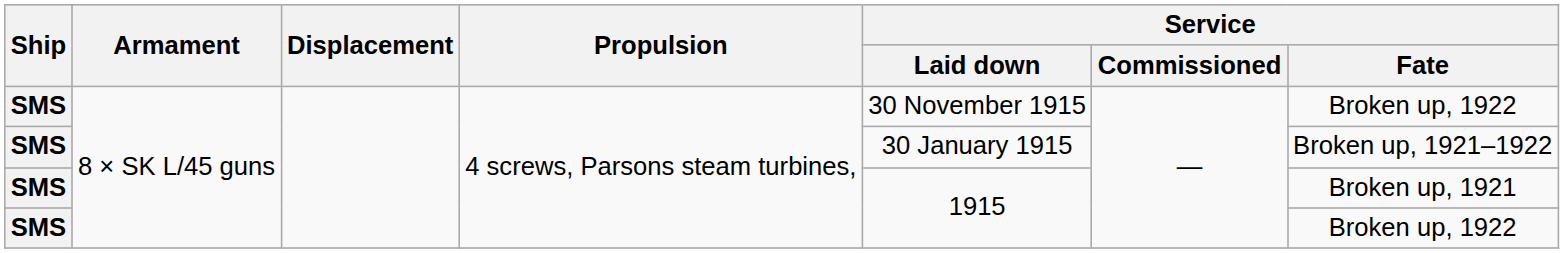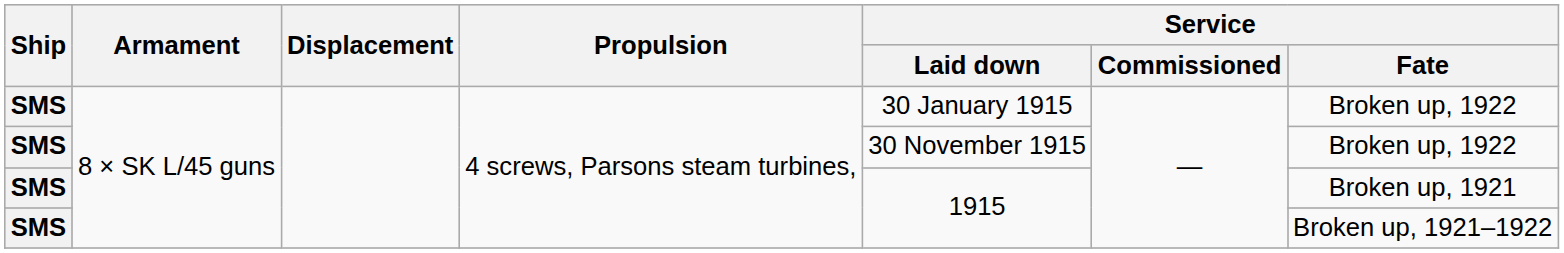row 3 | Service / Laid down: 30 November 1915 -> 30 January 1915
row 4 | Service / Laid down: 30 January 1915 -> 30 November 1915
row 4 | Service / Fate: Broken up, 1921–1922 -> Broken up, 1922
row 6 | Service / Fate: Broken up, 1922 -> Broken up, 1921–1922
